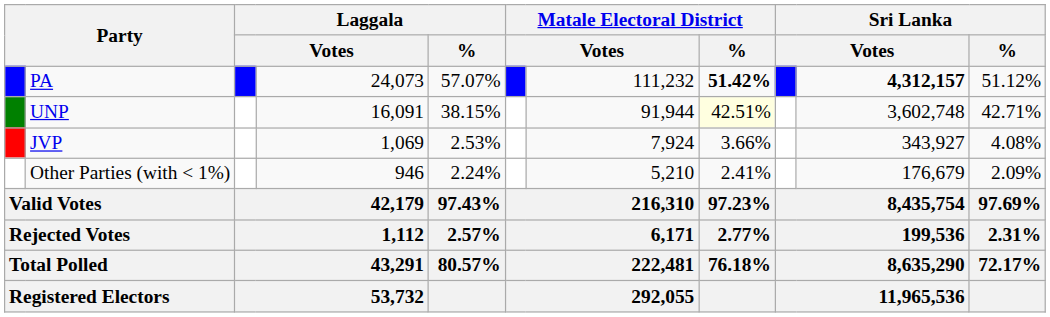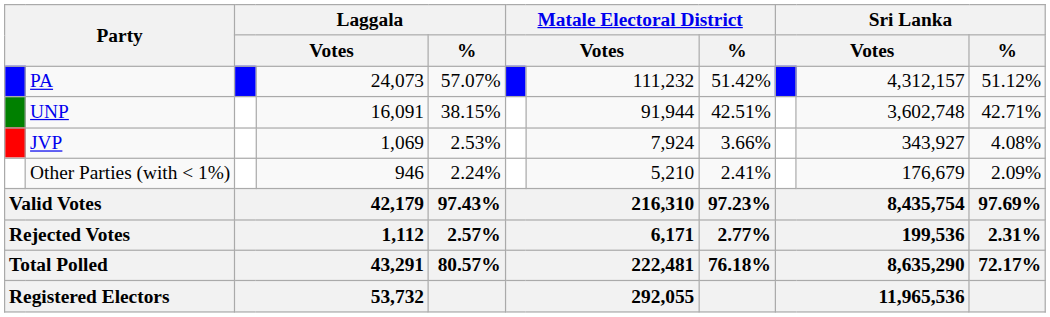PA | Matale Electoral District / %: bold -> normal
PA | column 10: bold -> normal
UNP | Matale Electoral District / %: lightyellow background -> no background
